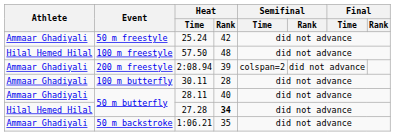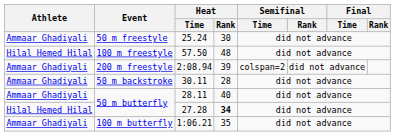25.24 | Heat / Rank: 42 -> 30
30.11 | Event: 100 m butterfly -> 50 m backstroke
1:06.21 | Event: 50 m backstroke -> 100 m butterfly
